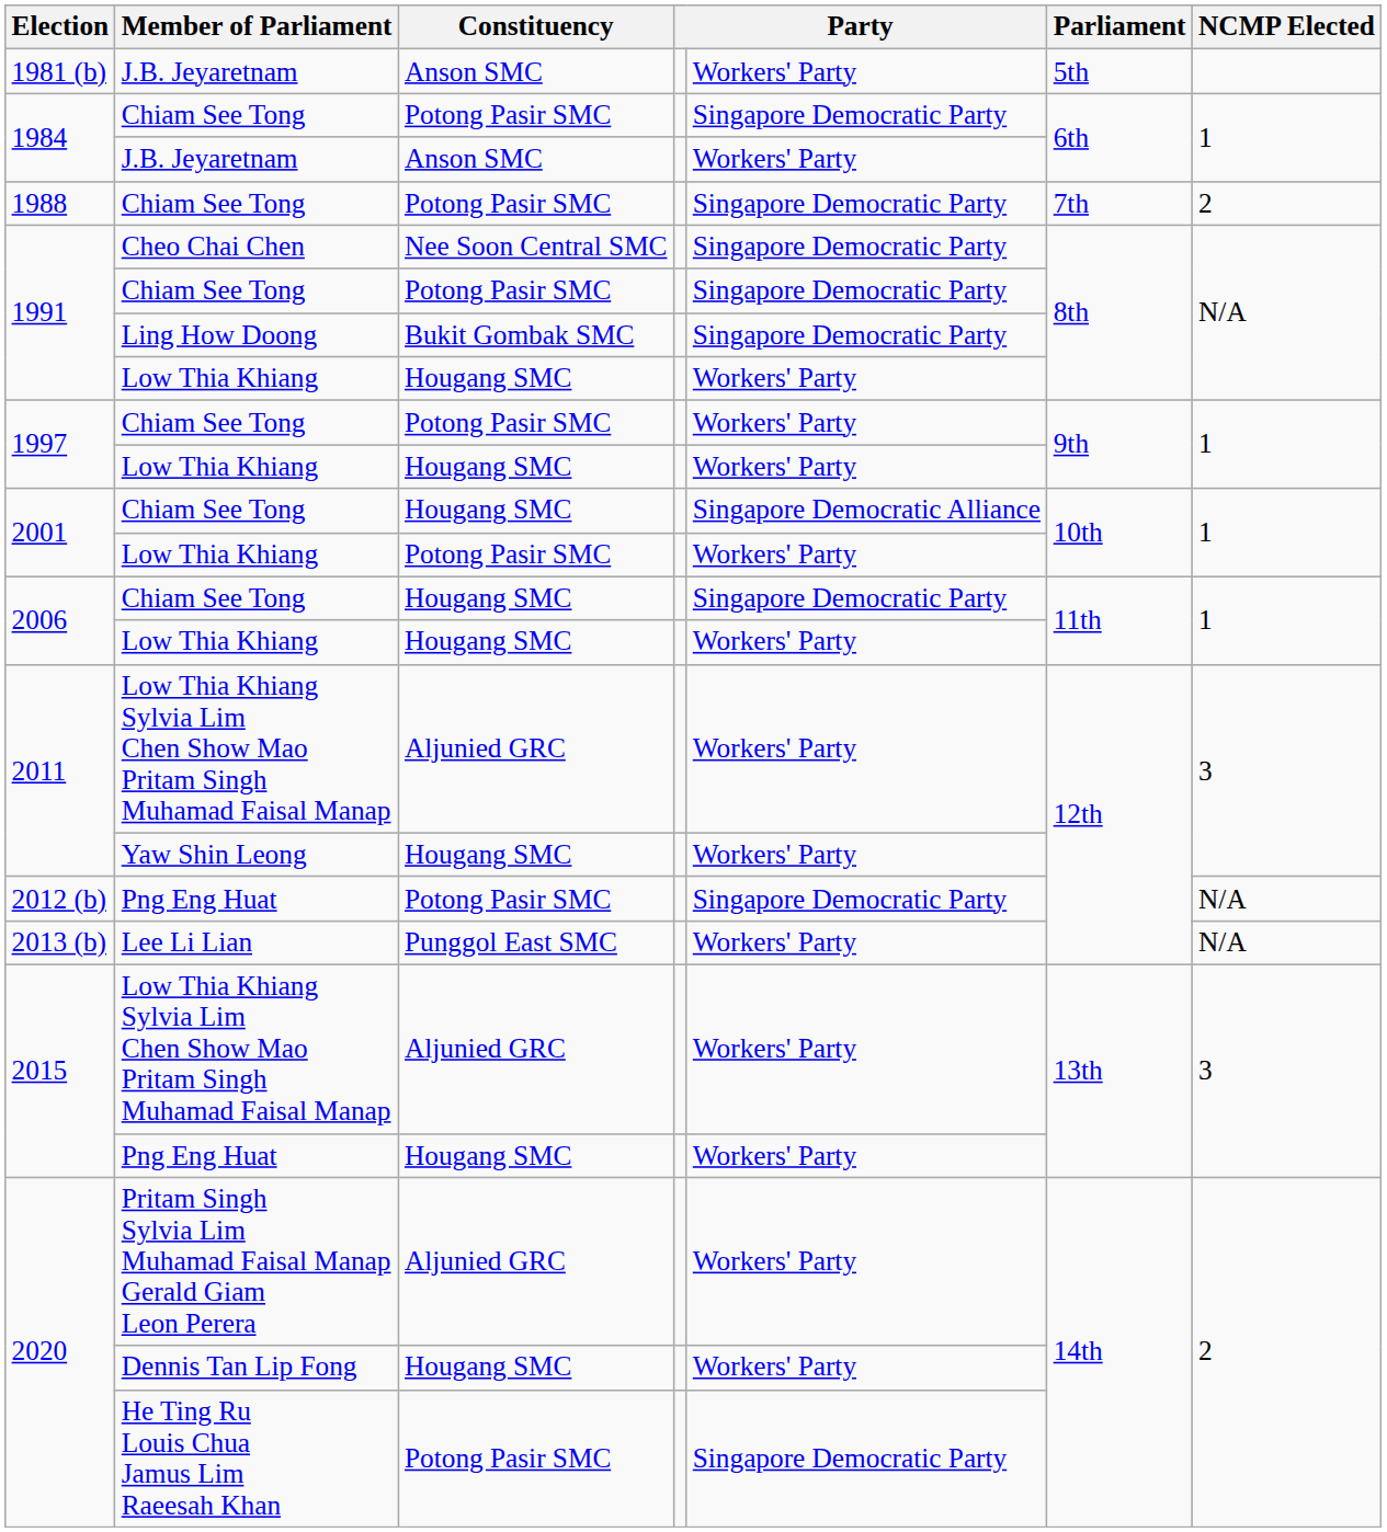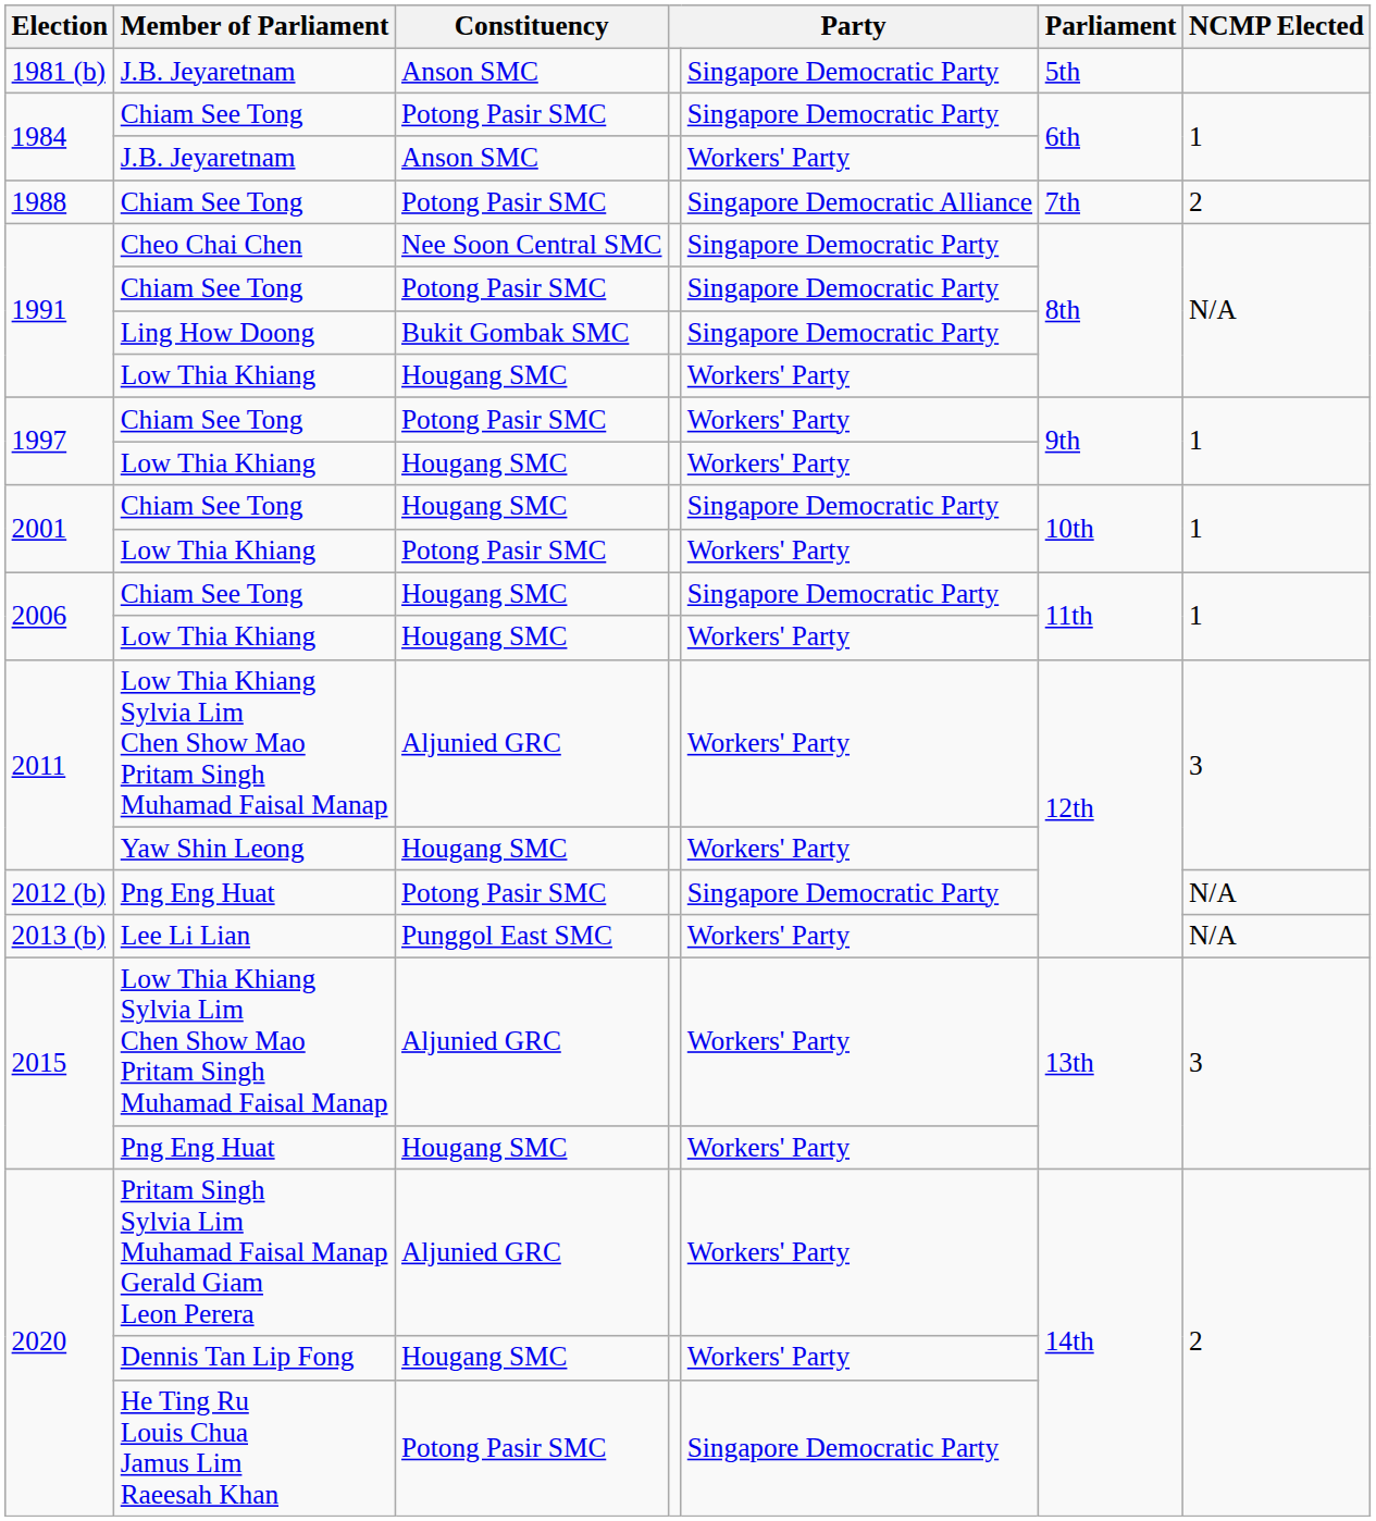1981 (b) | column 5: Workers' Party -> Singapore Democratic Party
1988 | column 5: Singapore Democratic Party -> Singapore Democratic Alliance
2001 / Chiam See Tong | column 5: Singapore Democratic Alliance -> Singapore Democratic Party
